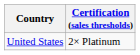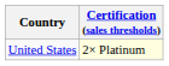United States | Certification (sales thresholds): no background -> lightyellow background
